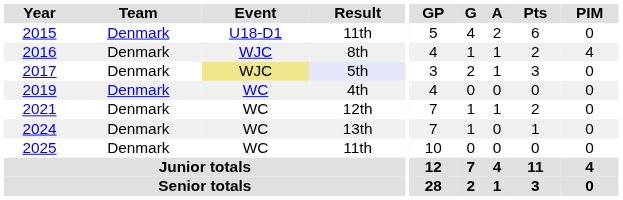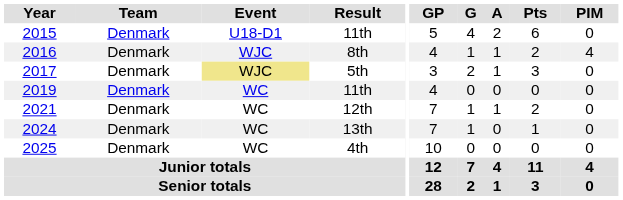2017 | Result: lavender background -> no background
2019 | Result: 4th -> 11th
2025 | Result: 11th -> 4th
